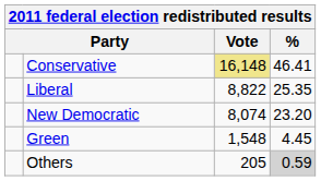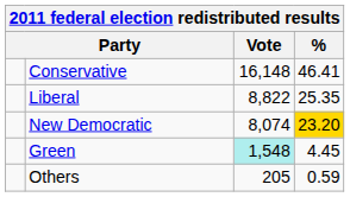Conservative | Vote: khaki background -> no background
New Democratic | %: no background -> gold background
Green | Vote: no background -> paleturquoise background
Others | %: lightgrey background -> no background
